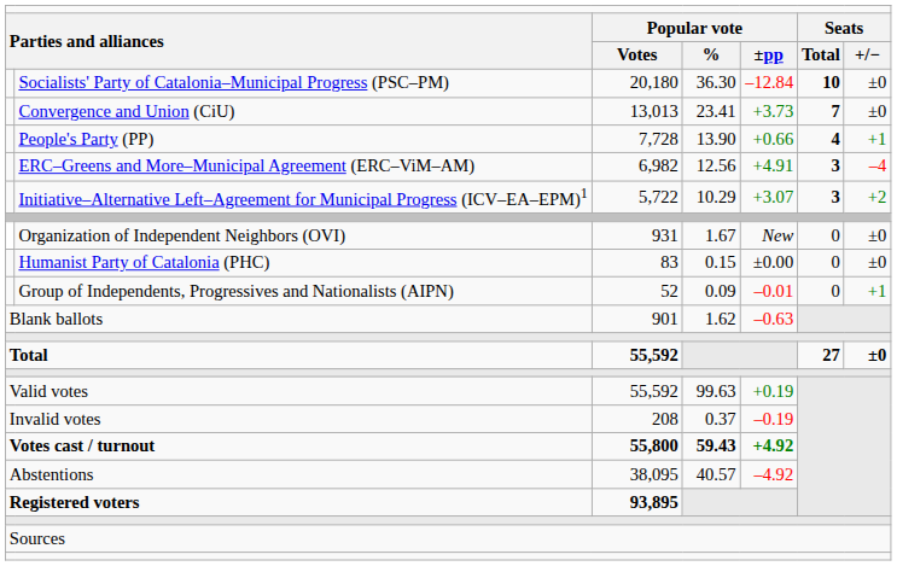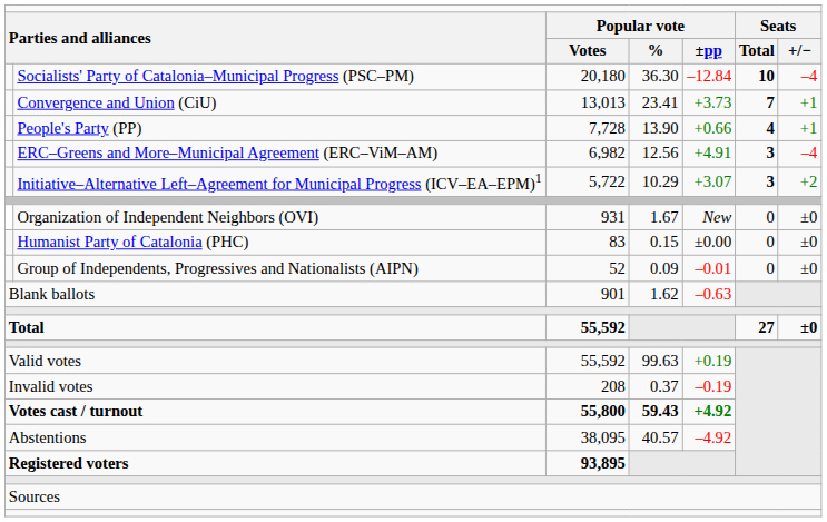Socialists' Party of Catalonia–Municipal Progress (PSC–PM) | column 7: ±0 -> –4
Convergence and Union (CiU) | column 7: ±0 -> +1
Group of Independents, Progressives and Nationalists (AIPN) | column 7: +1 -> ±0
